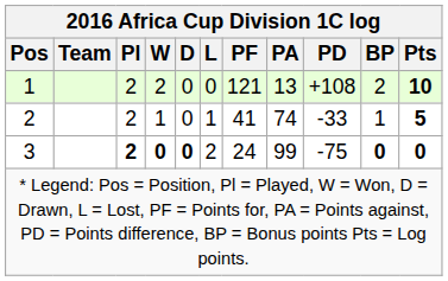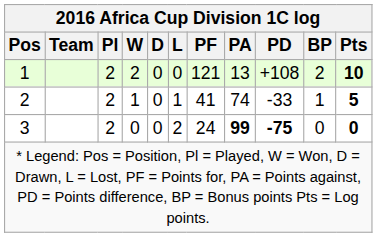3 | Pl: bold -> normal
3 | W: bold -> normal
3 | D: bold -> normal
3 | PA: normal -> bold
3 | PD: normal -> bold
3 | BP: bold -> normal
